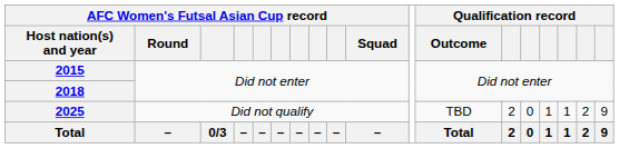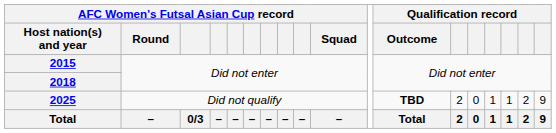2025 | Qualification record / Outcome: normal -> bold
